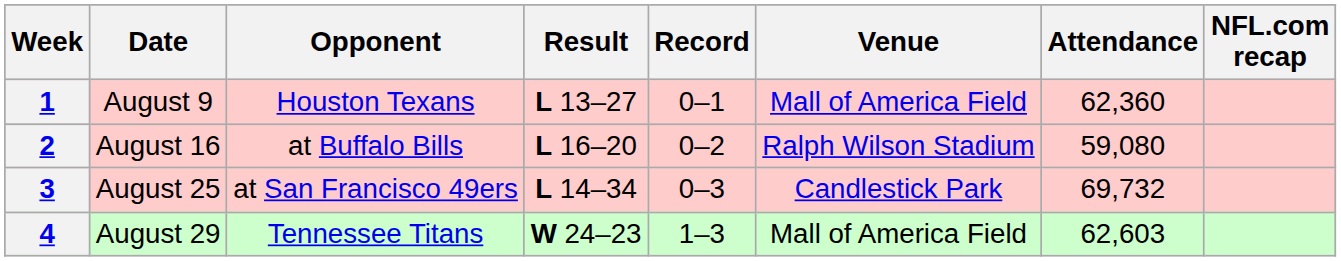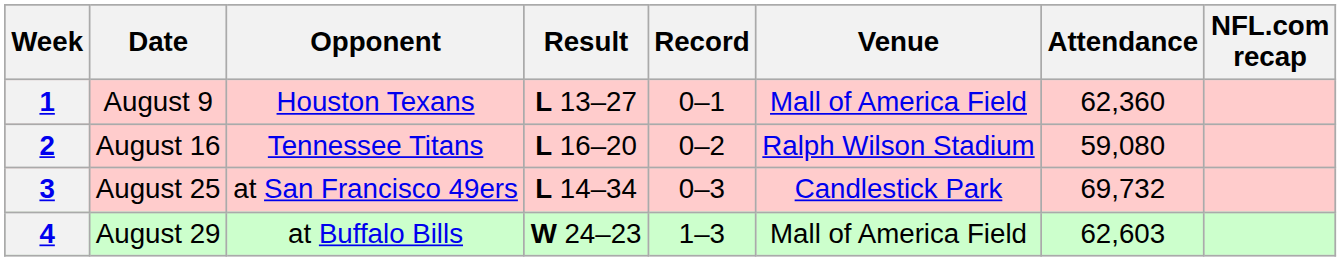2 | Opponent: at Buffalo Bills -> Tennessee Titans
4 | Opponent: Tennessee Titans -> at Buffalo Bills
